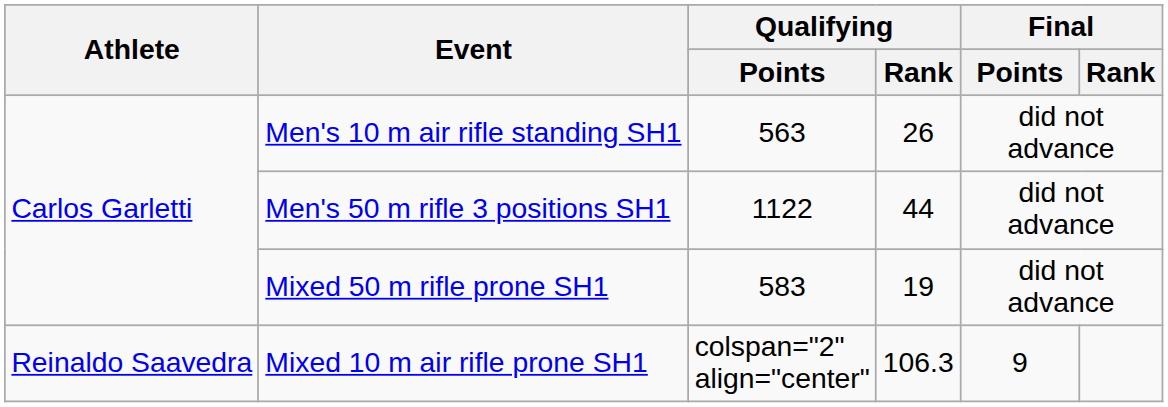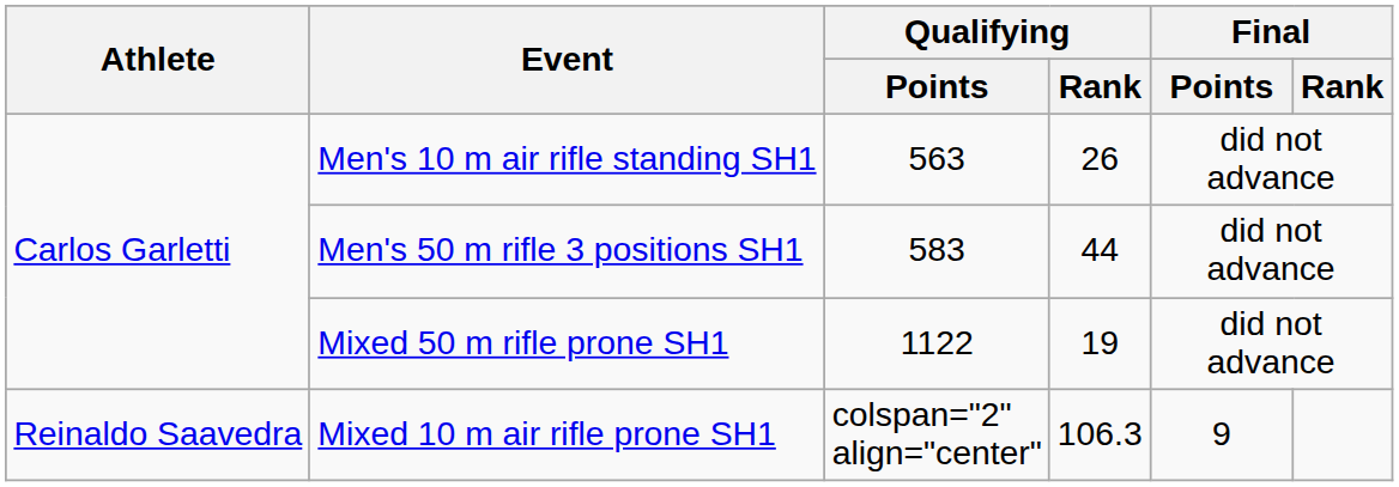Men's 50 m rifle 3 positions SH1 | Qualifying / Points: 1122 -> 583
Mixed 50 m rifle prone SH1 | Qualifying / Points: 583 -> 1122
